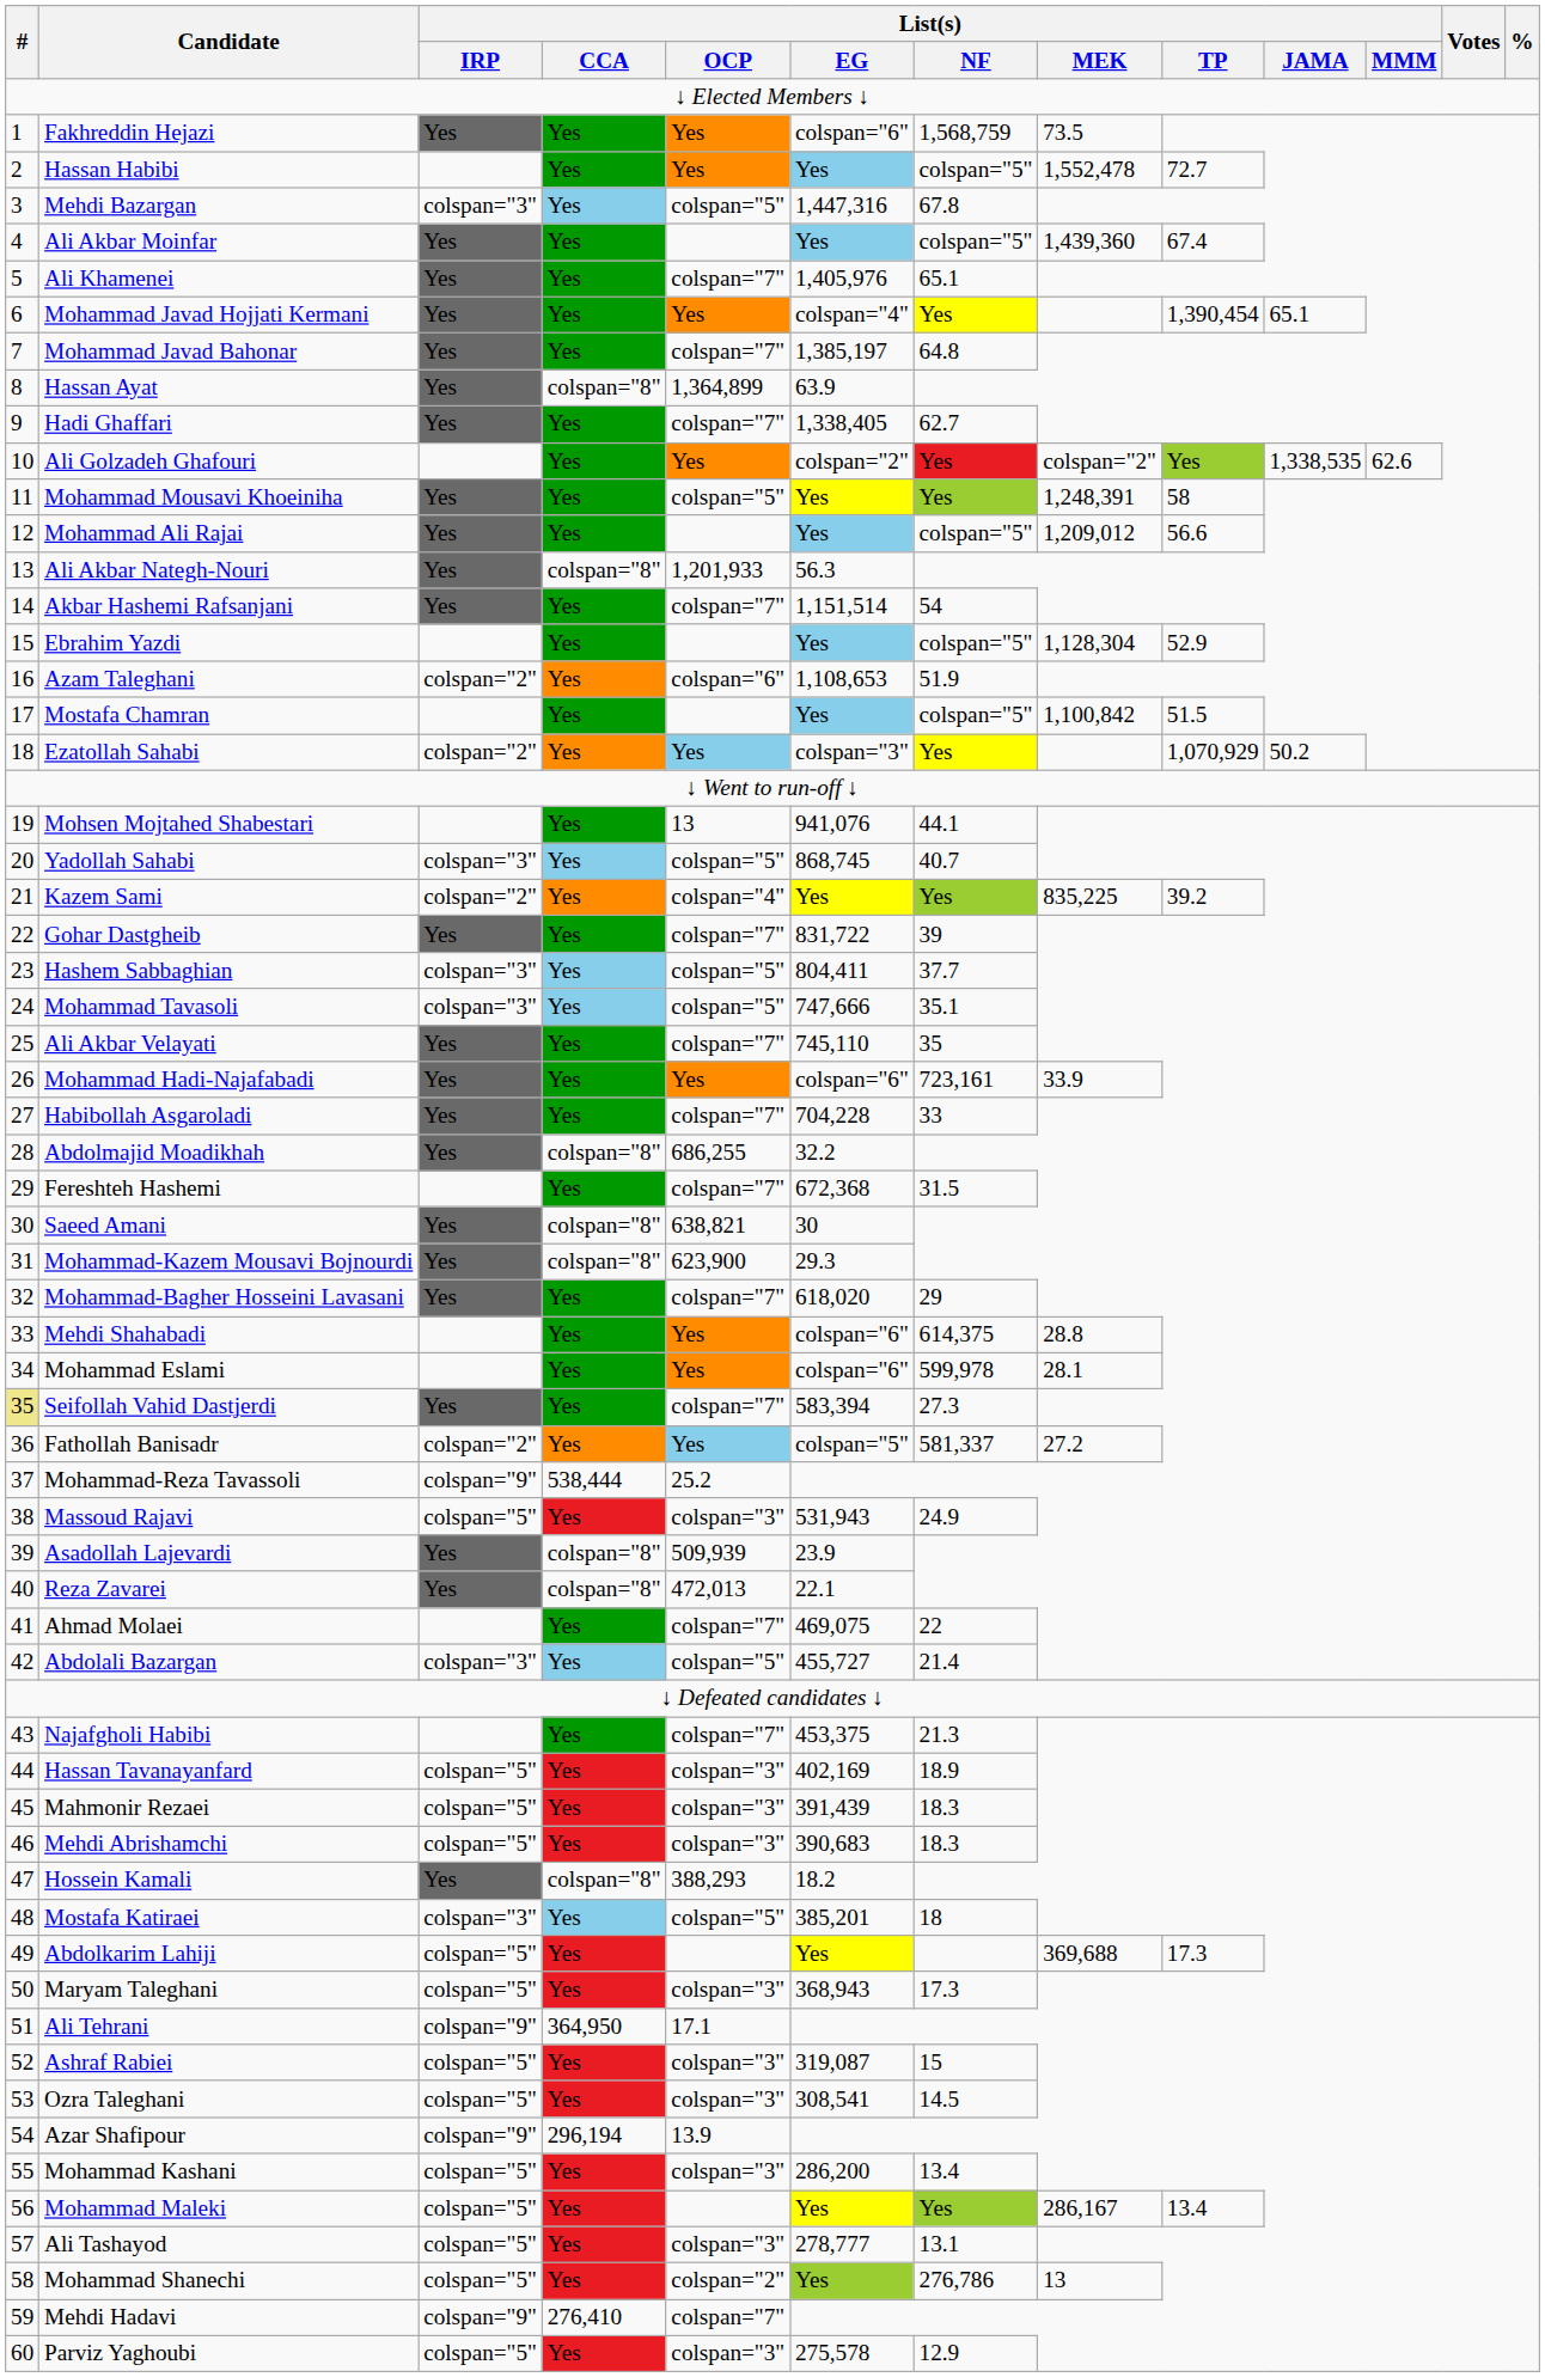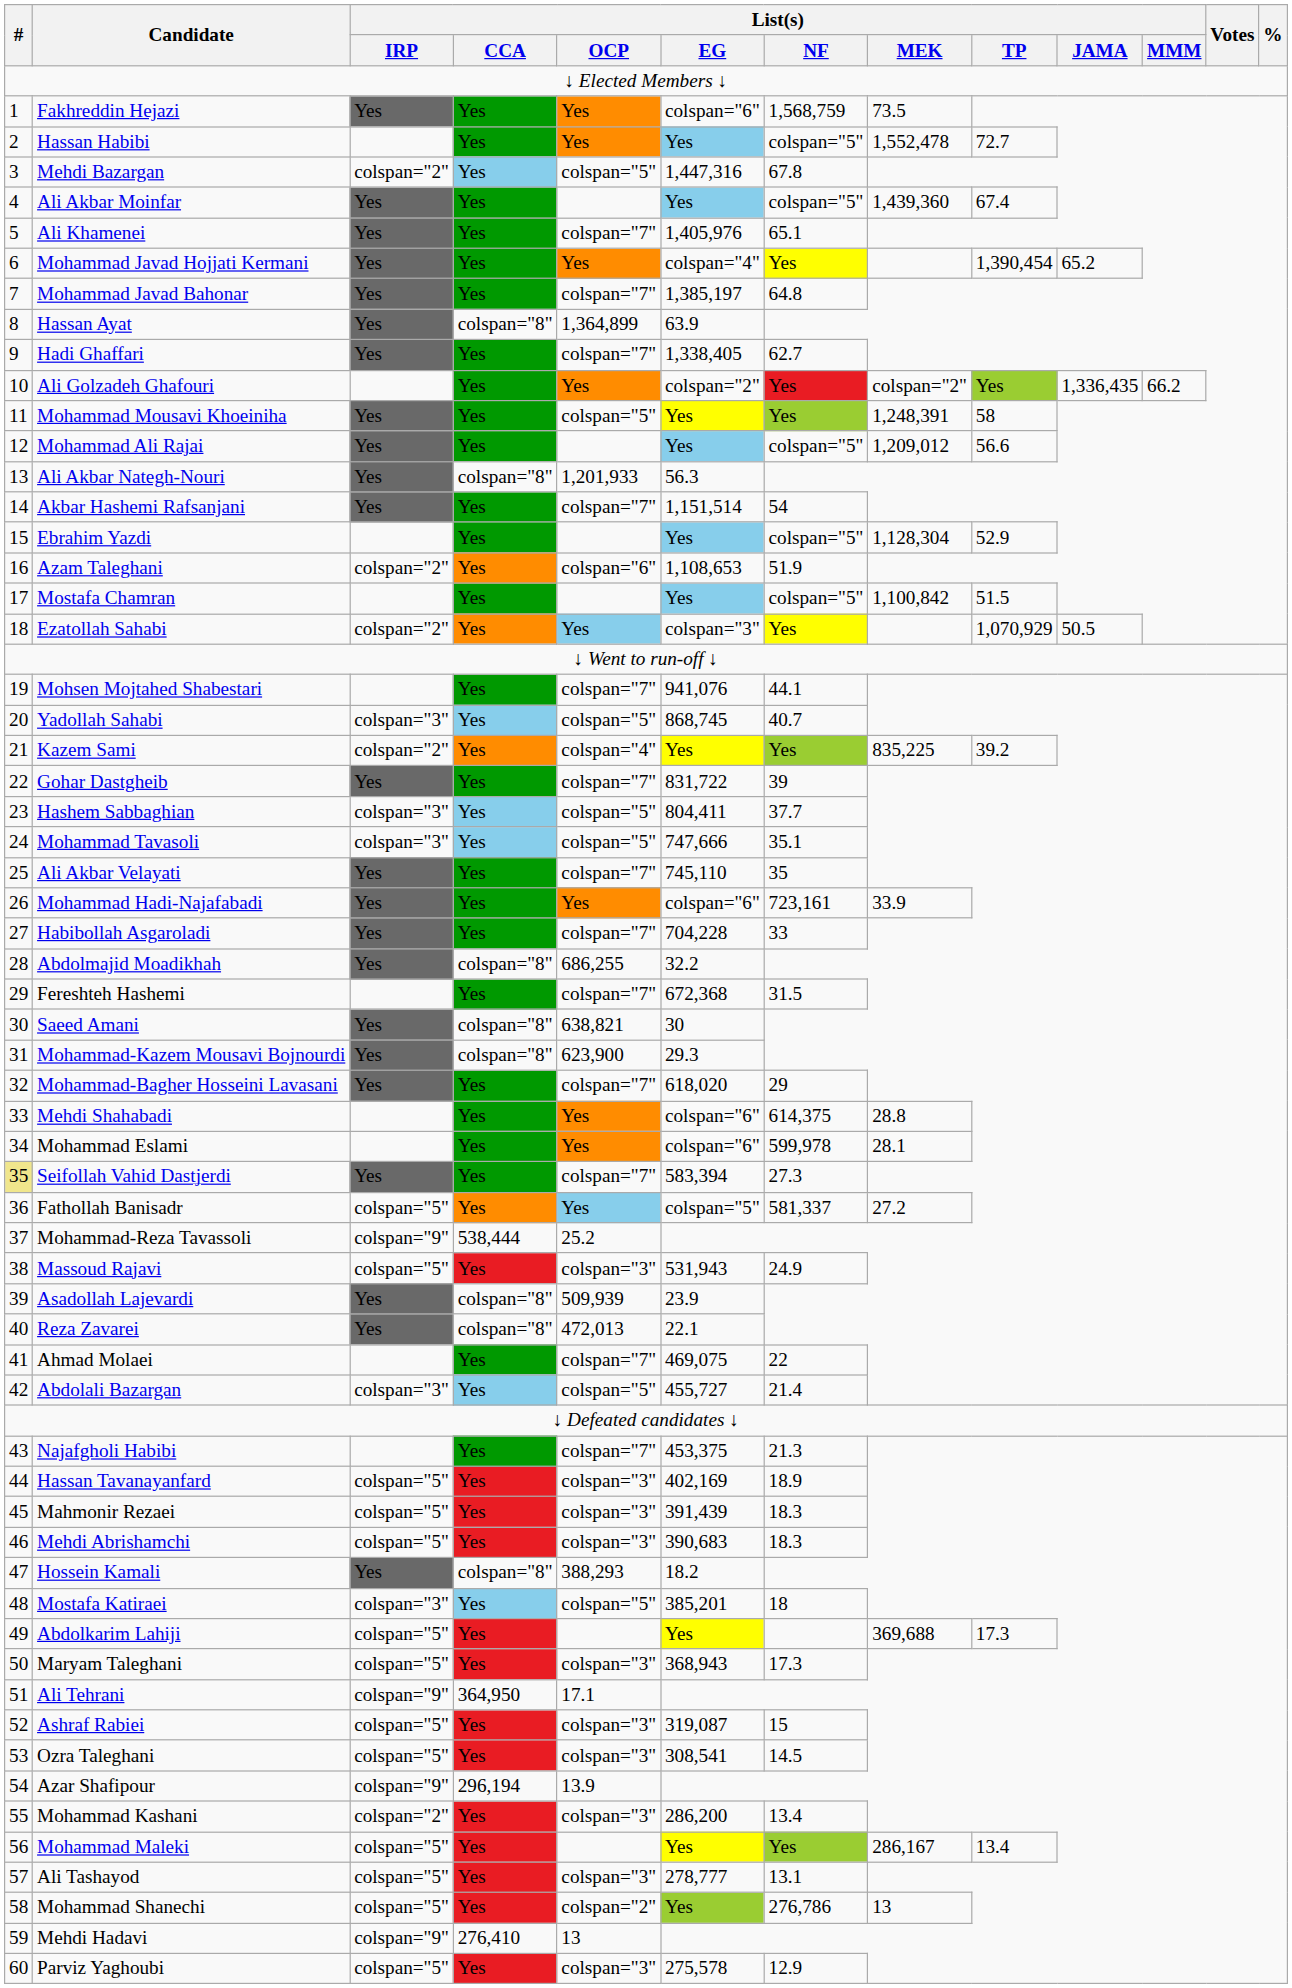Mehdi Bazargan | List(s) / IRP: colspan="3" -> colspan="2"
Mohammad Javad Hojjati Kermani | List(s) / JAMA: 65.1 -> 65.2
Ali Golzadeh Ghafouri | List(s) / JAMA: 1,338,535 -> 1,336,435
Ali Golzadeh Ghafouri | List(s) / MMM: 62.6 -> 66.2
Ezatollah Sahabi | List(s) / JAMA: 50.2 -> 50.5
Mohsen Mojtahed Shabestari | List(s) / OCP: 13 -> colspan="7"
Fathollah Banisadr | List(s) / IRP: colspan="2" -> colspan="5"
Mohammad Kashani | List(s) / IRP: colspan="5" -> colspan="2"
Mehdi Hadavi | List(s) / OCP: colspan="7" -> 13
